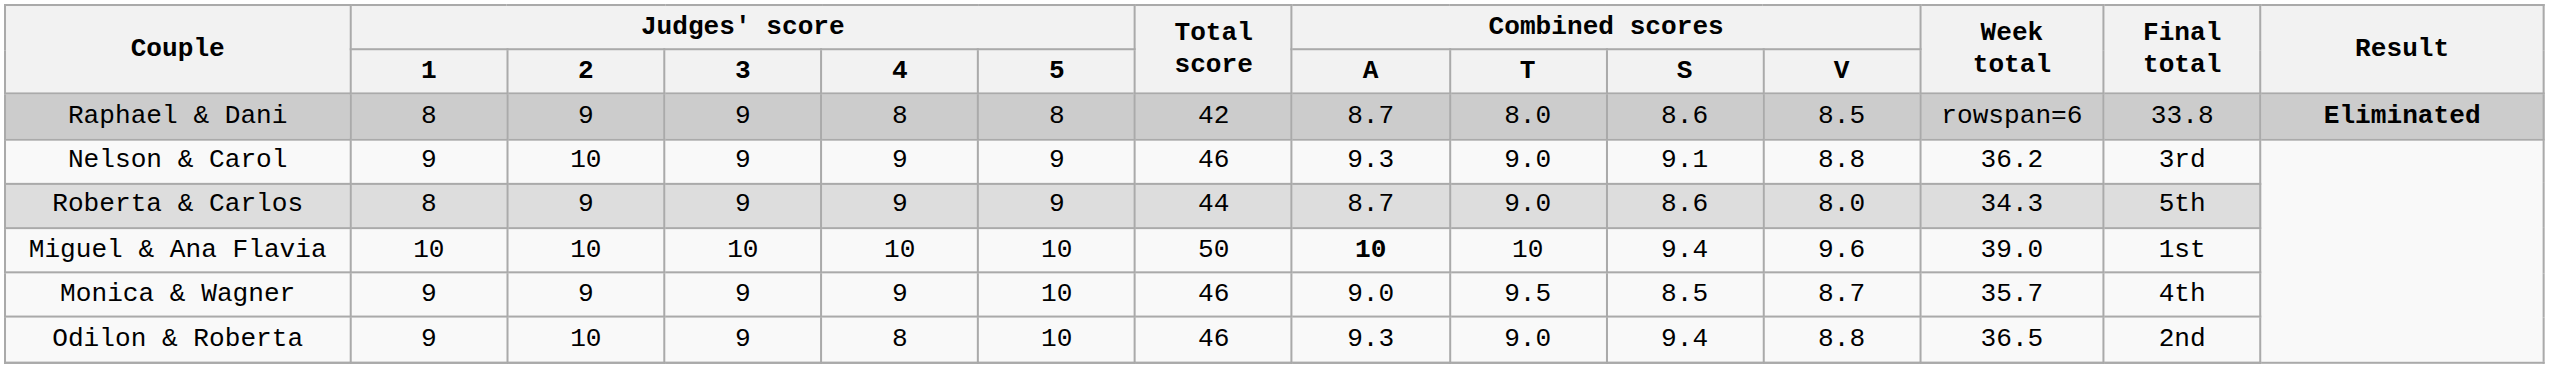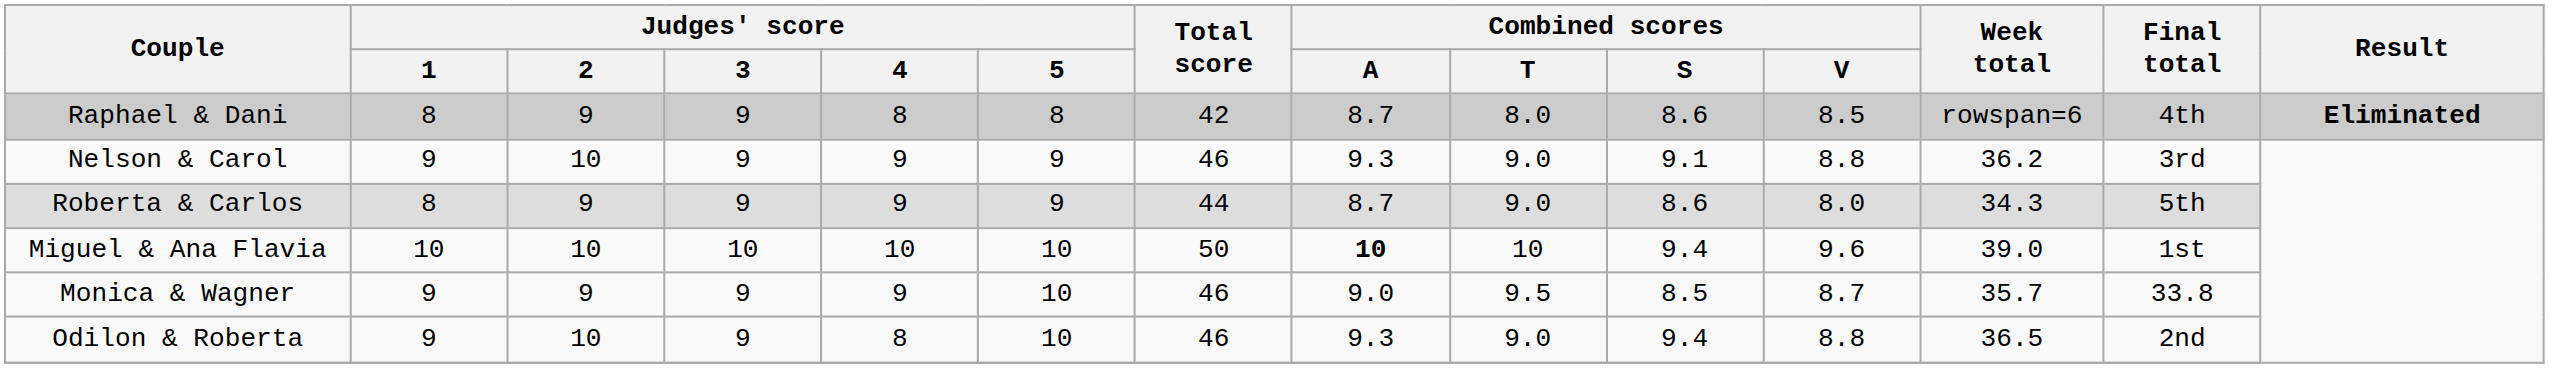Raphael & Dani | Final total: 33.8 -> 4th
Monica & Wagner | Final total: 4th -> 33.8
